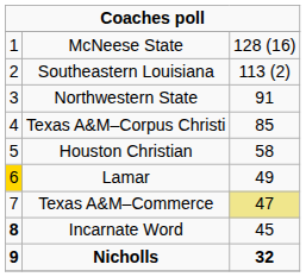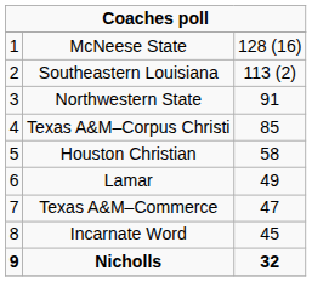Lamar | column 1: gold background -> no background
Texas A&M–Commerce | column 3: khaki background -> no background
Incarnate Word | column 1: bold -> normal
